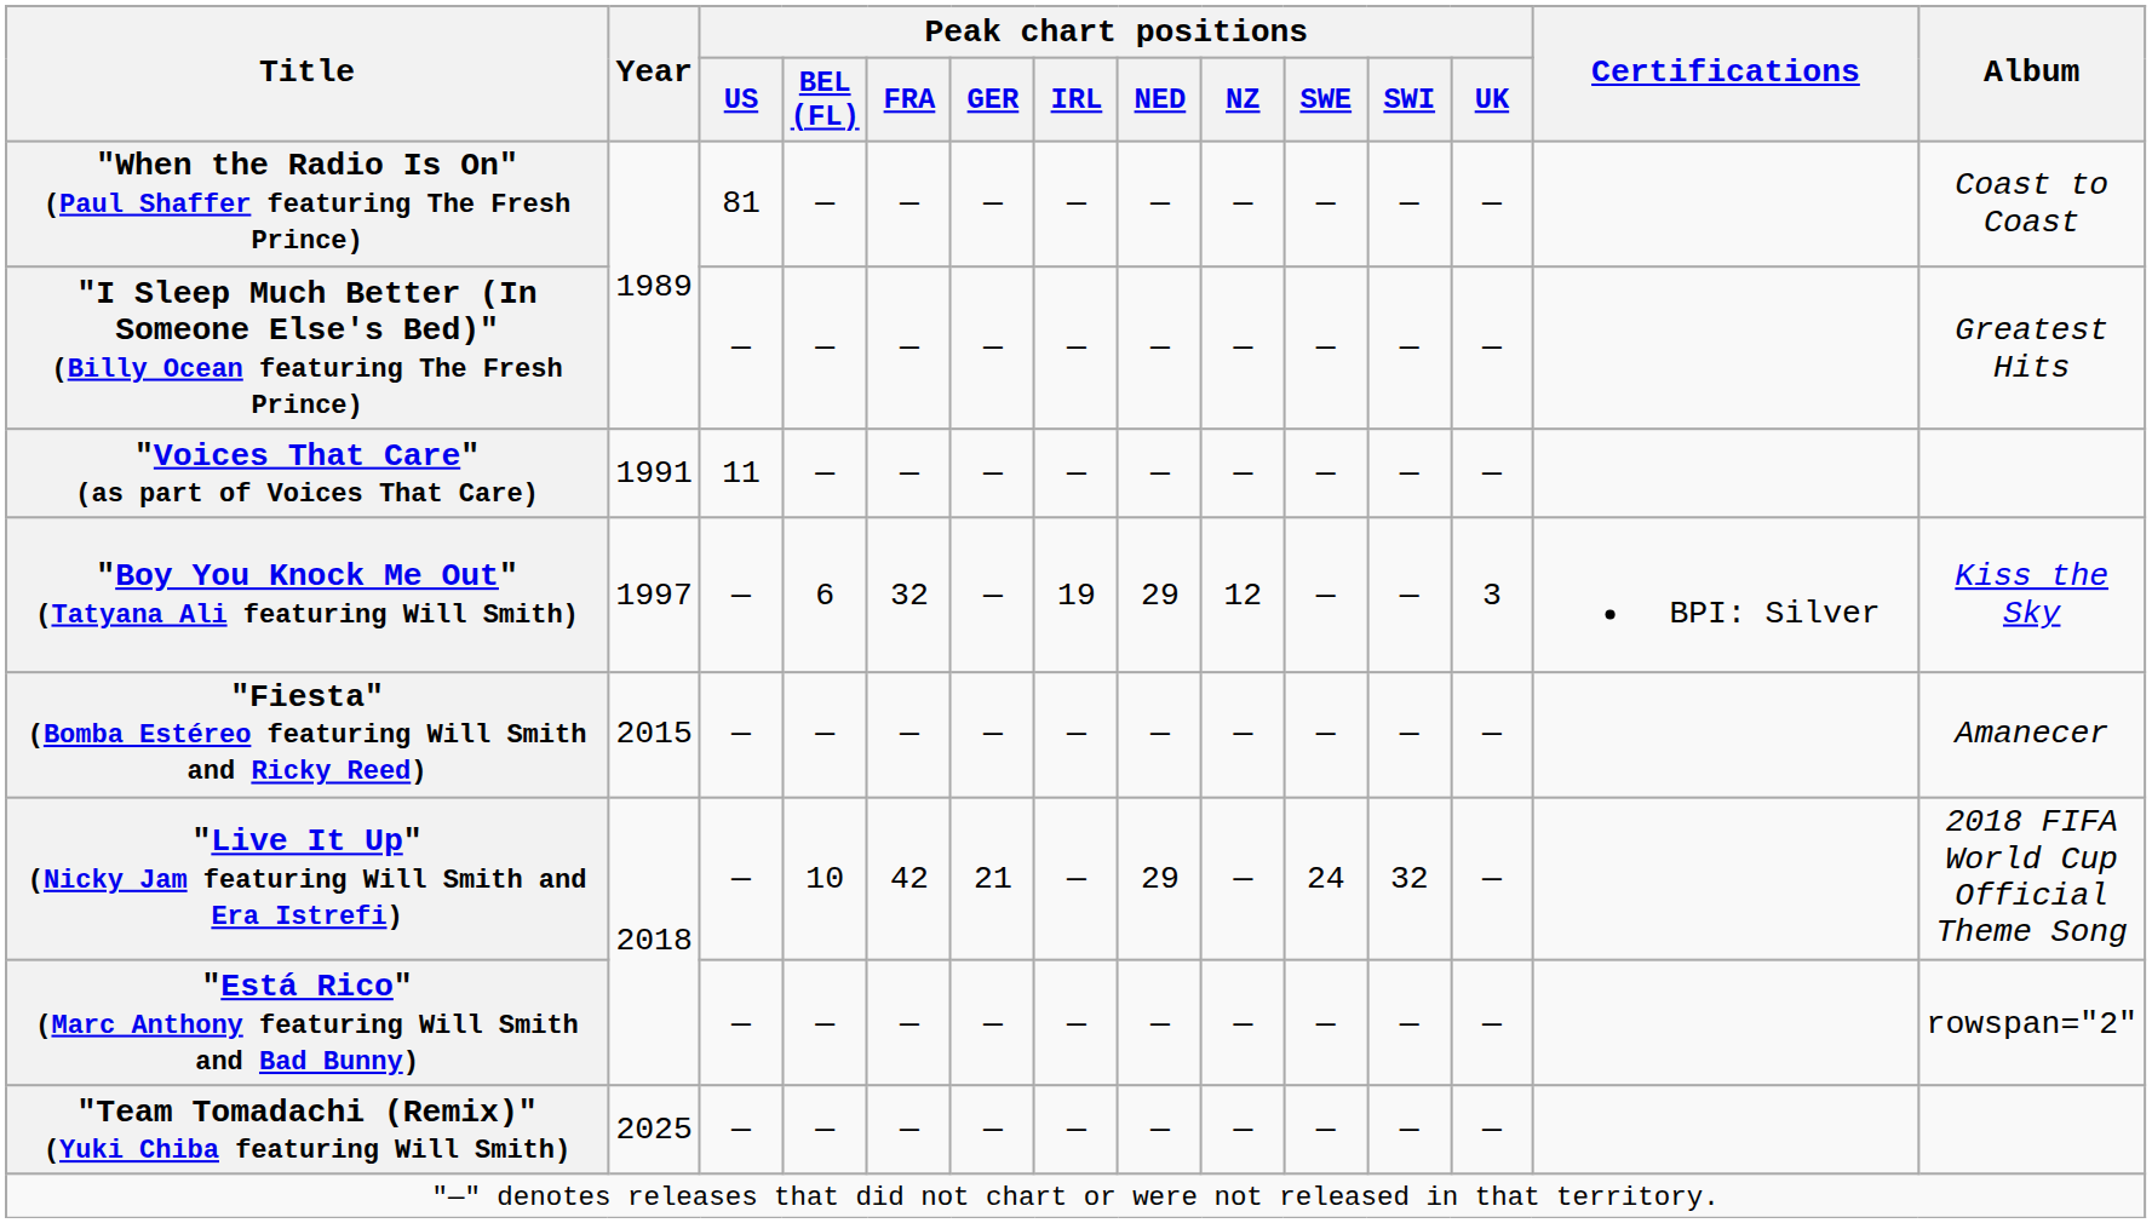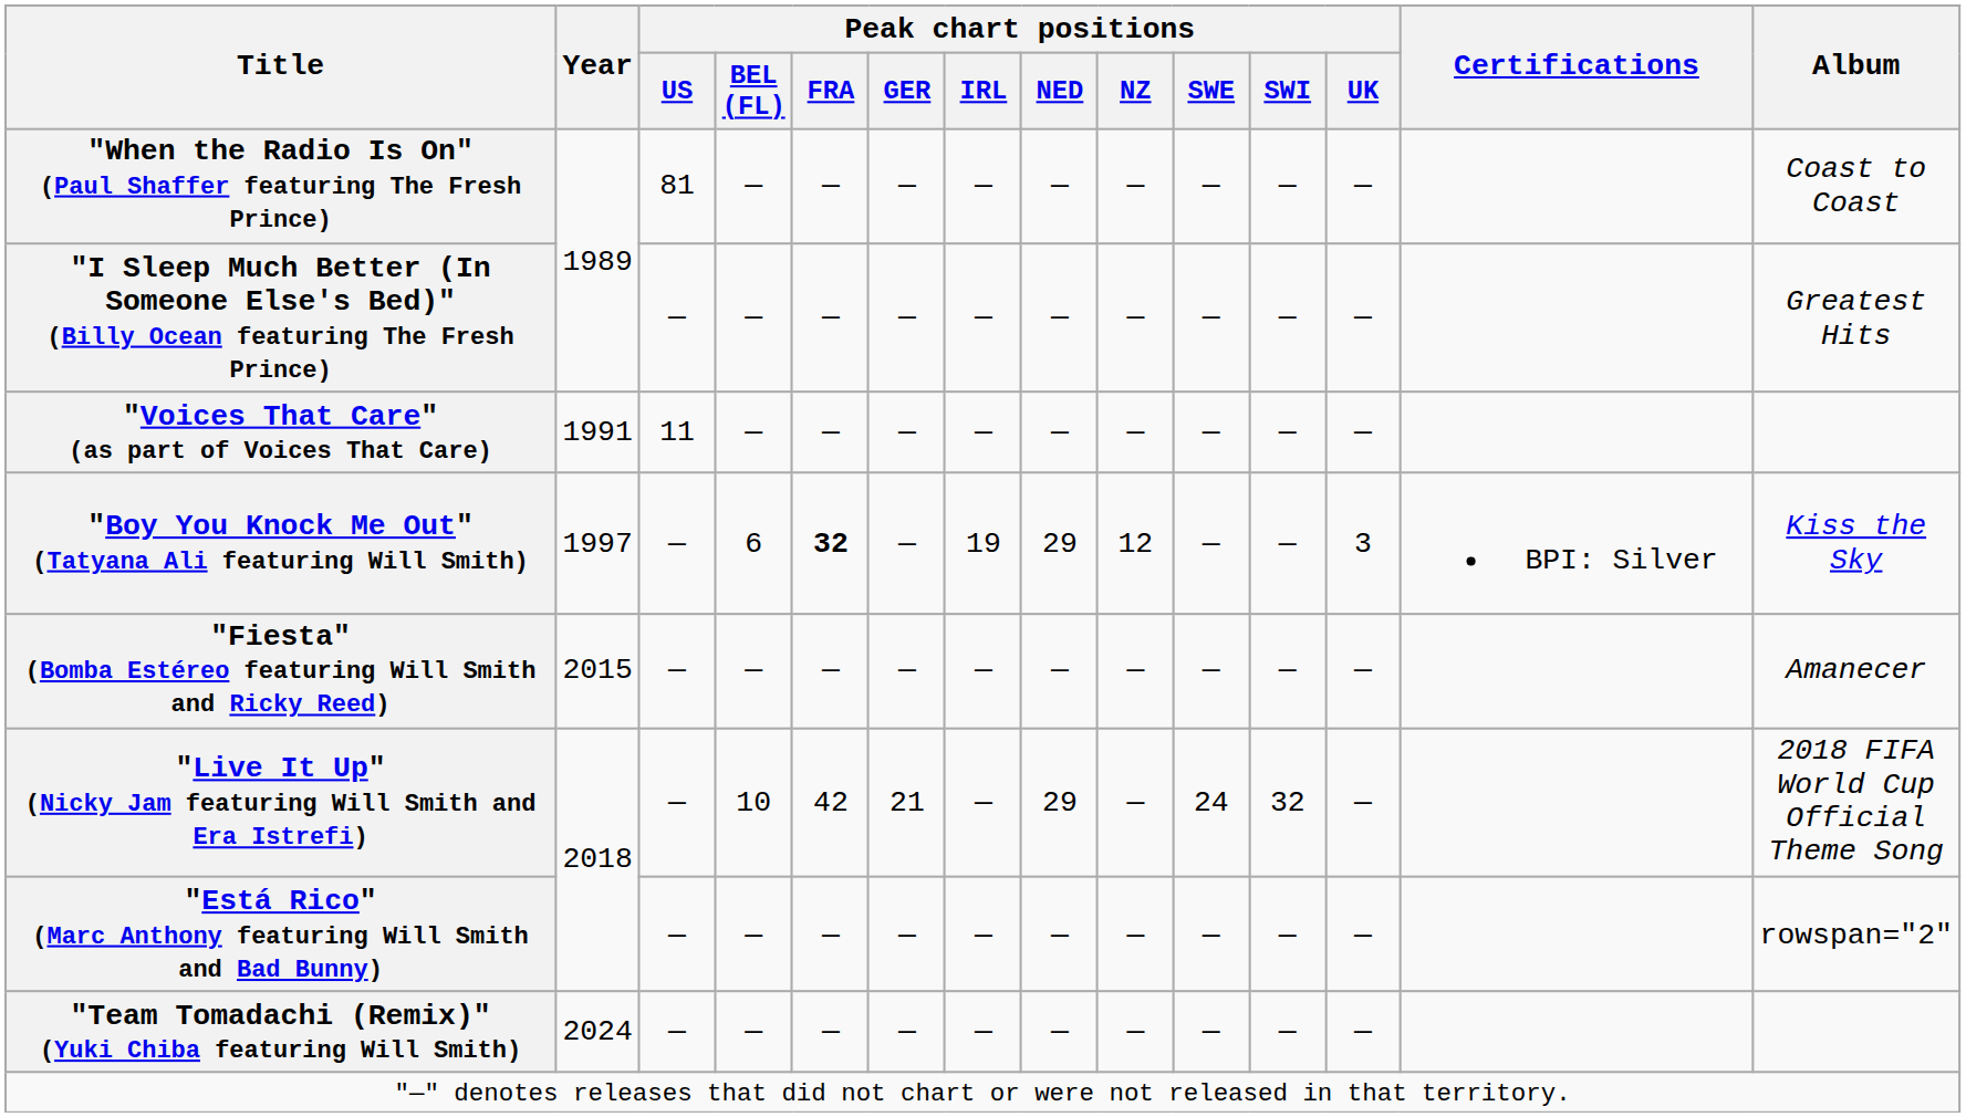"Boy You Knock Me Out" (Tatyana Ali featuring Will Smith) | Peak chart positions / FRA: normal -> bold
"Team Tomadachi (Remix)" (Yuki Chiba featuring Will Smith) | Year: 2025 -> 2024
